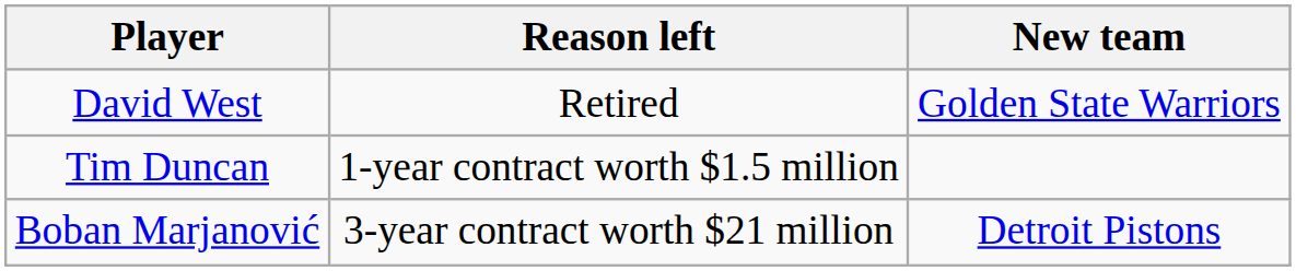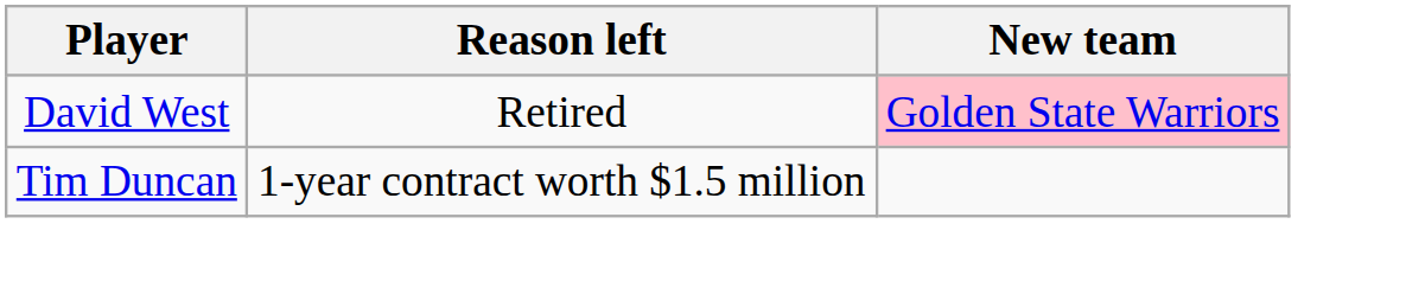David West | New team: no background -> pink background
- row: Boban Marjanović | 3-year contract worth $21 million | Detroit Pistons
